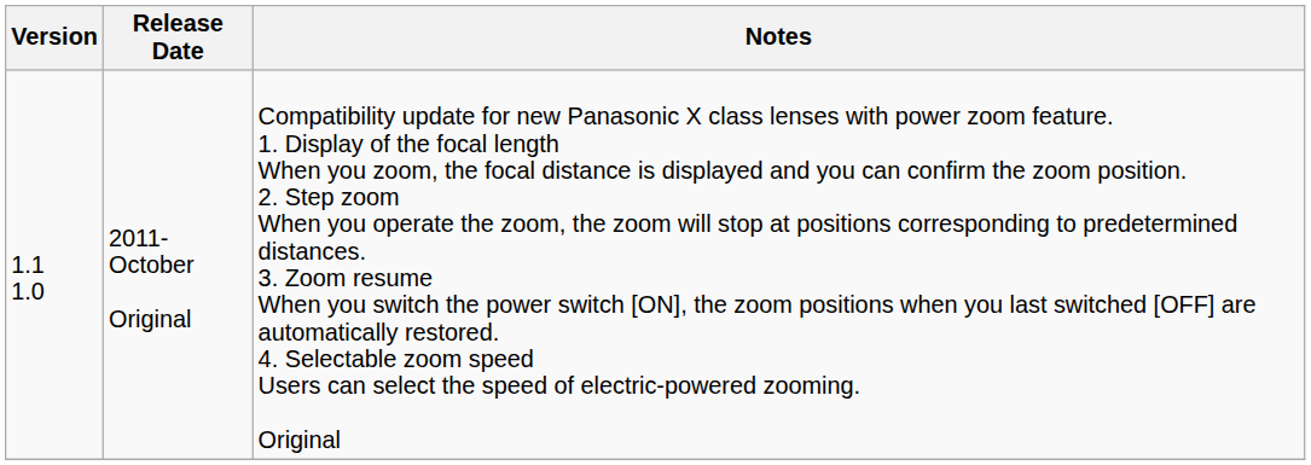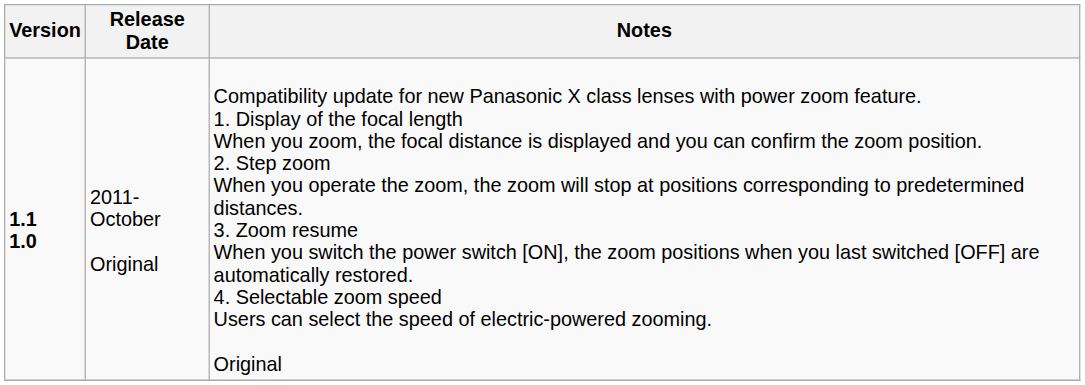2011-October Original | Version: normal -> bold
